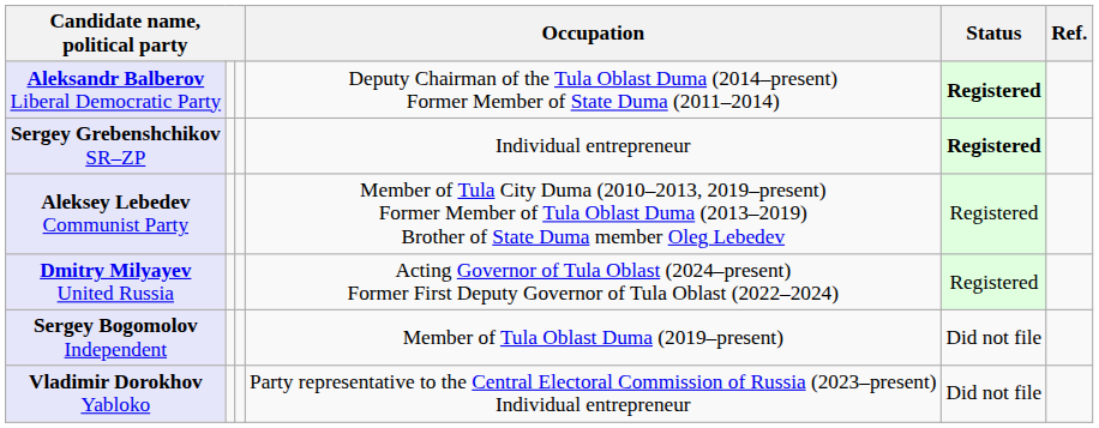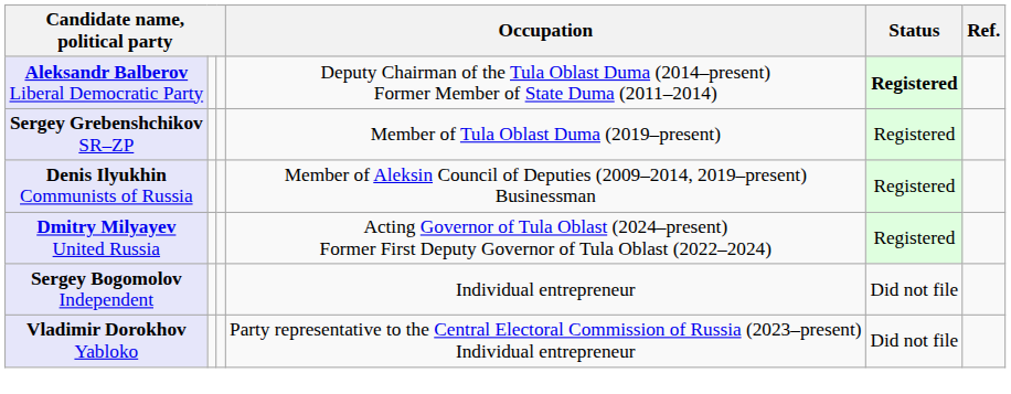Sergey Grebenshchikov SR–ZP | Occupation: Individual entrepreneur -> Member of Tula Oblast Duma (2019–present)
Sergey Grebenshchikov SR–ZP | Status: bold -> normal
+ row: Denis Ilyukhin Communists of Russia | Member of Aleksin Council of Deputies (2009–2014, 2019–present) Businessman | Registered
- row: Aleksey Lebedev Communist Party | Member of Tula City Duma (2010–2013, 2019–present) Former Member of Tula Oblast Duma (2013–2019) Brother of State Duma member Oleg Lebedev | Registered
Sergey Bogomolov Independent | Occupation: Member of Tula Oblast Duma (2019–present) -> Individual entrepreneur
